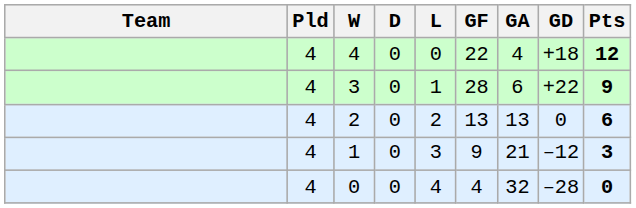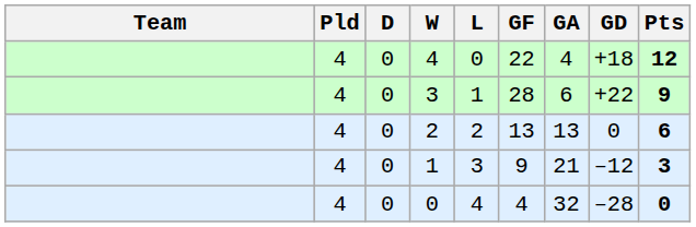columns swapped: W <-> D
